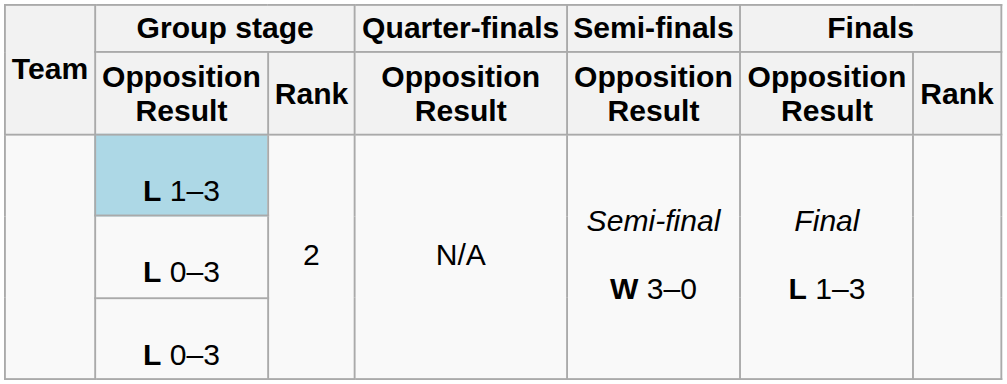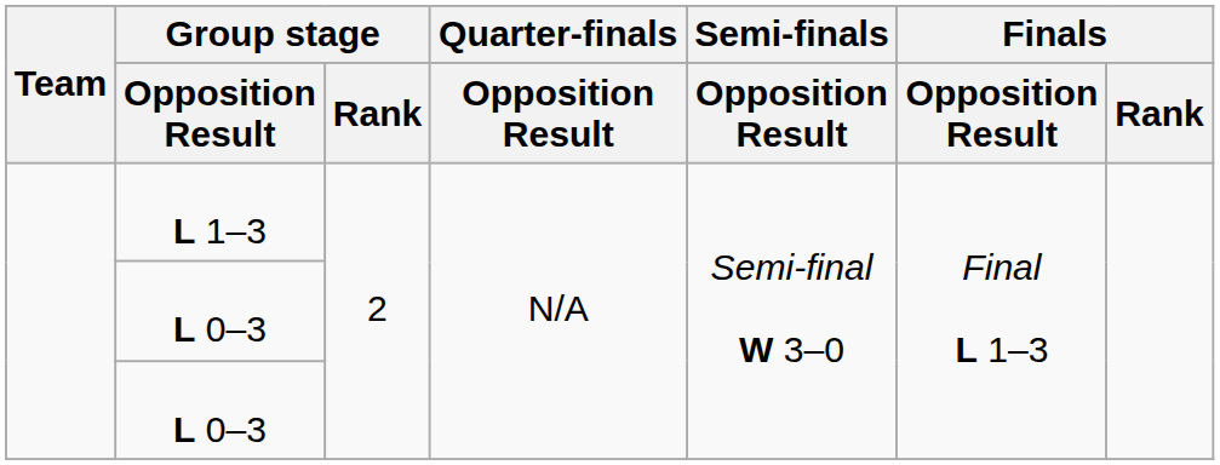L 1–3 | Group stage / Opposition Result: lightblue background -> no background
